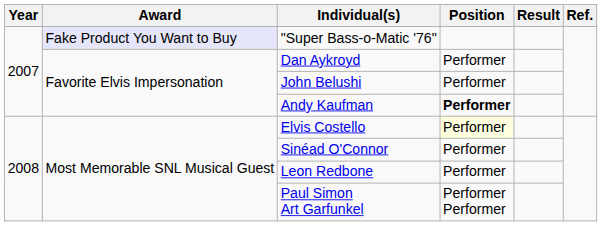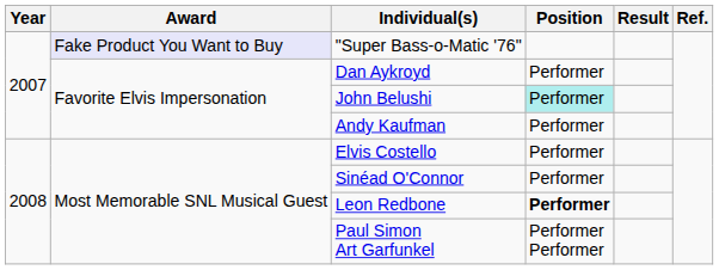John Belushi | Position: no background -> paleturquoise background
Andy Kaufman | Position: bold -> normal
Elvis Costello | Position: lightyellow background -> no background
Leon Redbone | Position: normal -> bold
